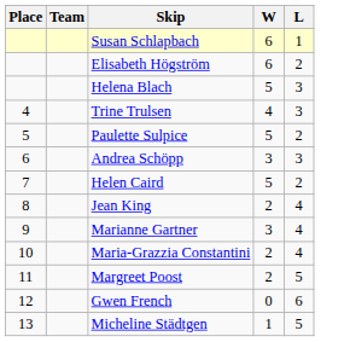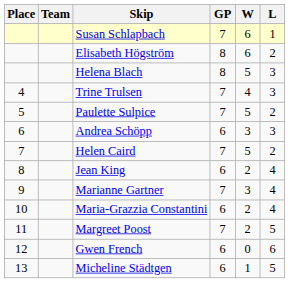+ column: GP | 7 | 8 | 8 | 7 | 7 | 6 | 7 | 6 | 7 | 6 | 7 | 6 | 6
